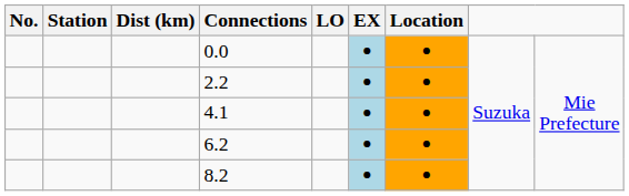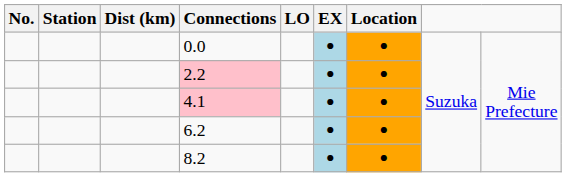2.2 | Connections: no background -> pink background
4.1 | Connections: no background -> pink background
